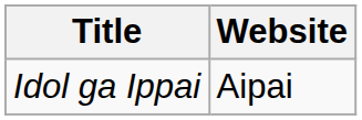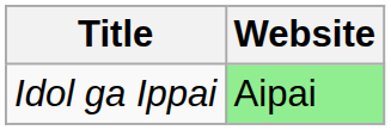Idol ga Ippai | Website: no background -> lightgreen background
